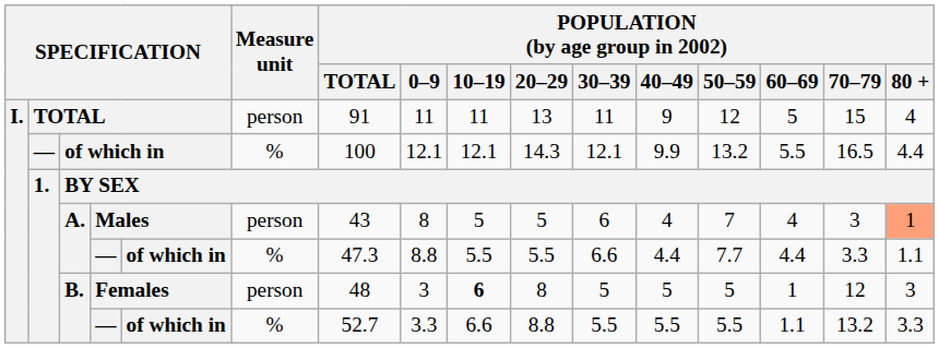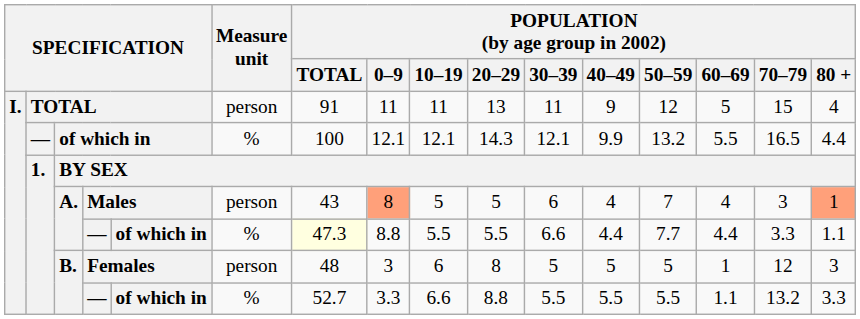Males | POPULATION (by age group in 2002) / 0–9: no background -> lightsalmon background
A. / — | POPULATION (by age group in 2002) / TOTAL: no background -> lightyellow background
Females | POPULATION (by age group in 2002) / 10–19: bold -> normal
